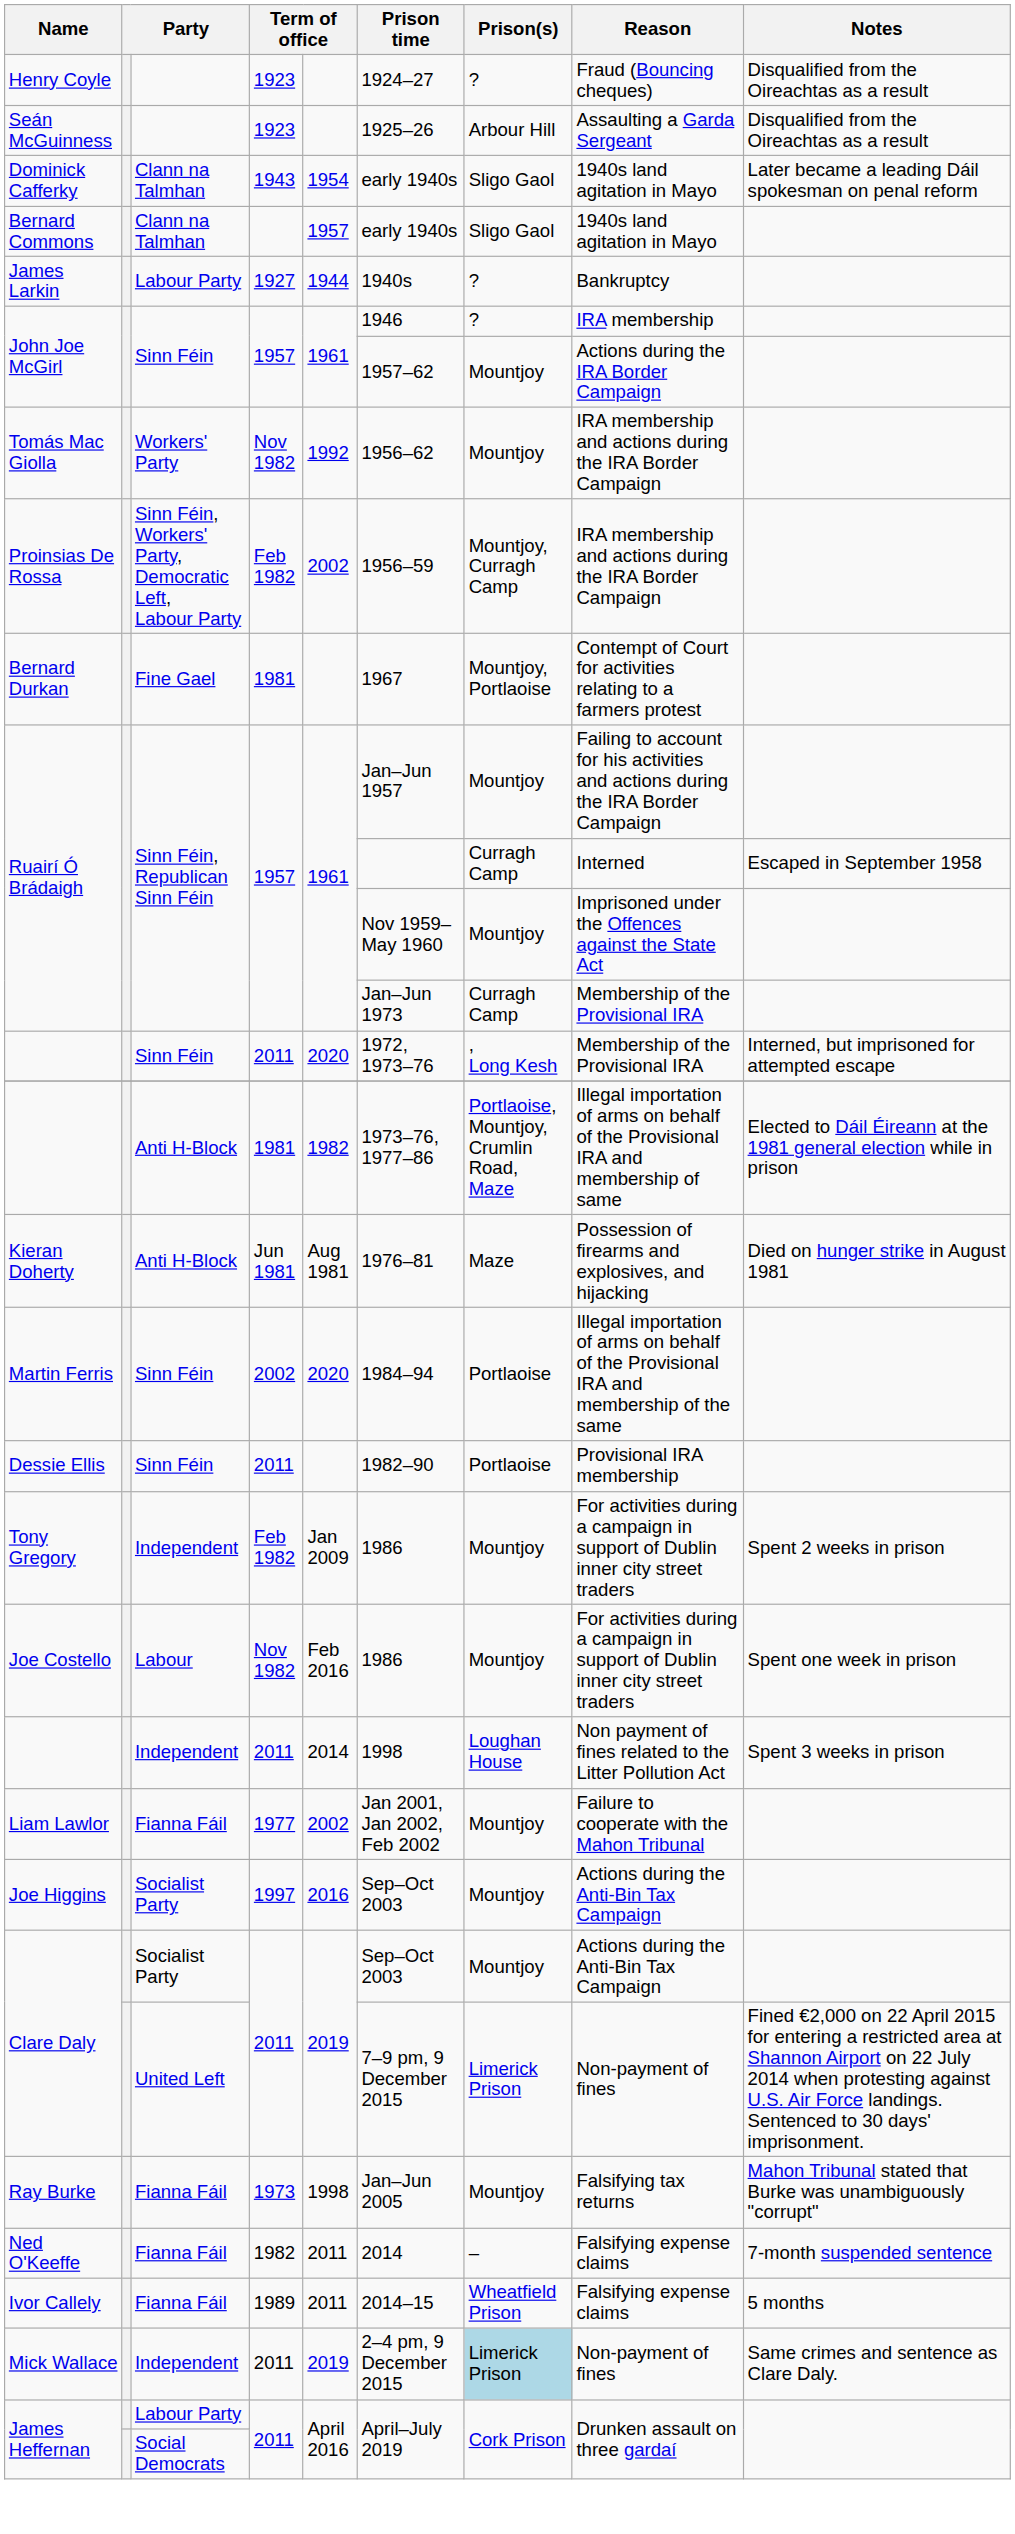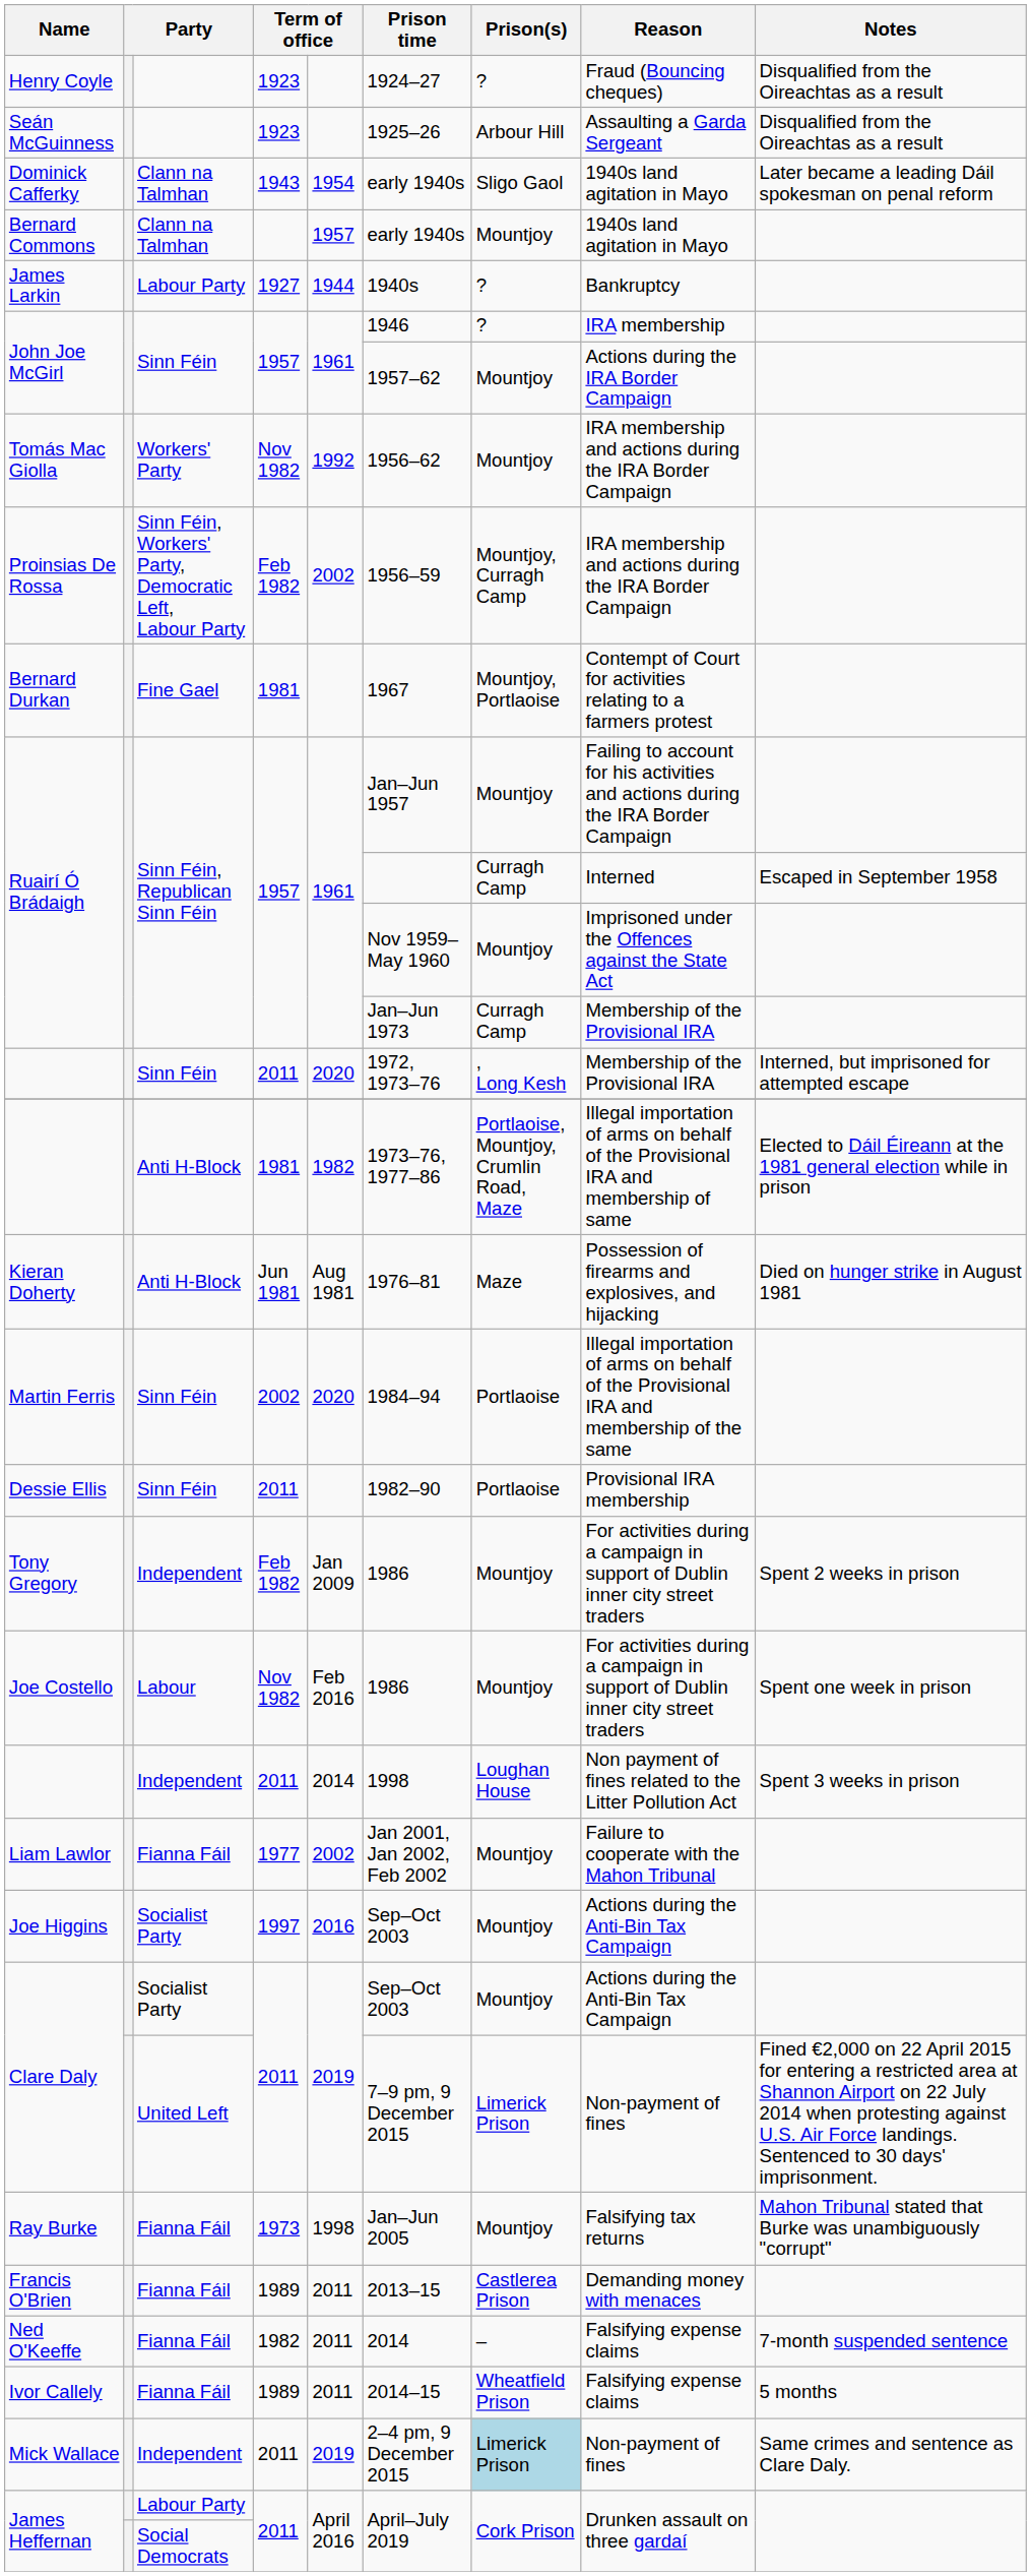Bernard Commons | Prison(s): Sligo Gaol -> Mountjoy
+ row: Francis O'Brien | Fianna Fáil | 1989 | 2011 | 2013–15 | Castlerea Prison | Demanding money with menaces
